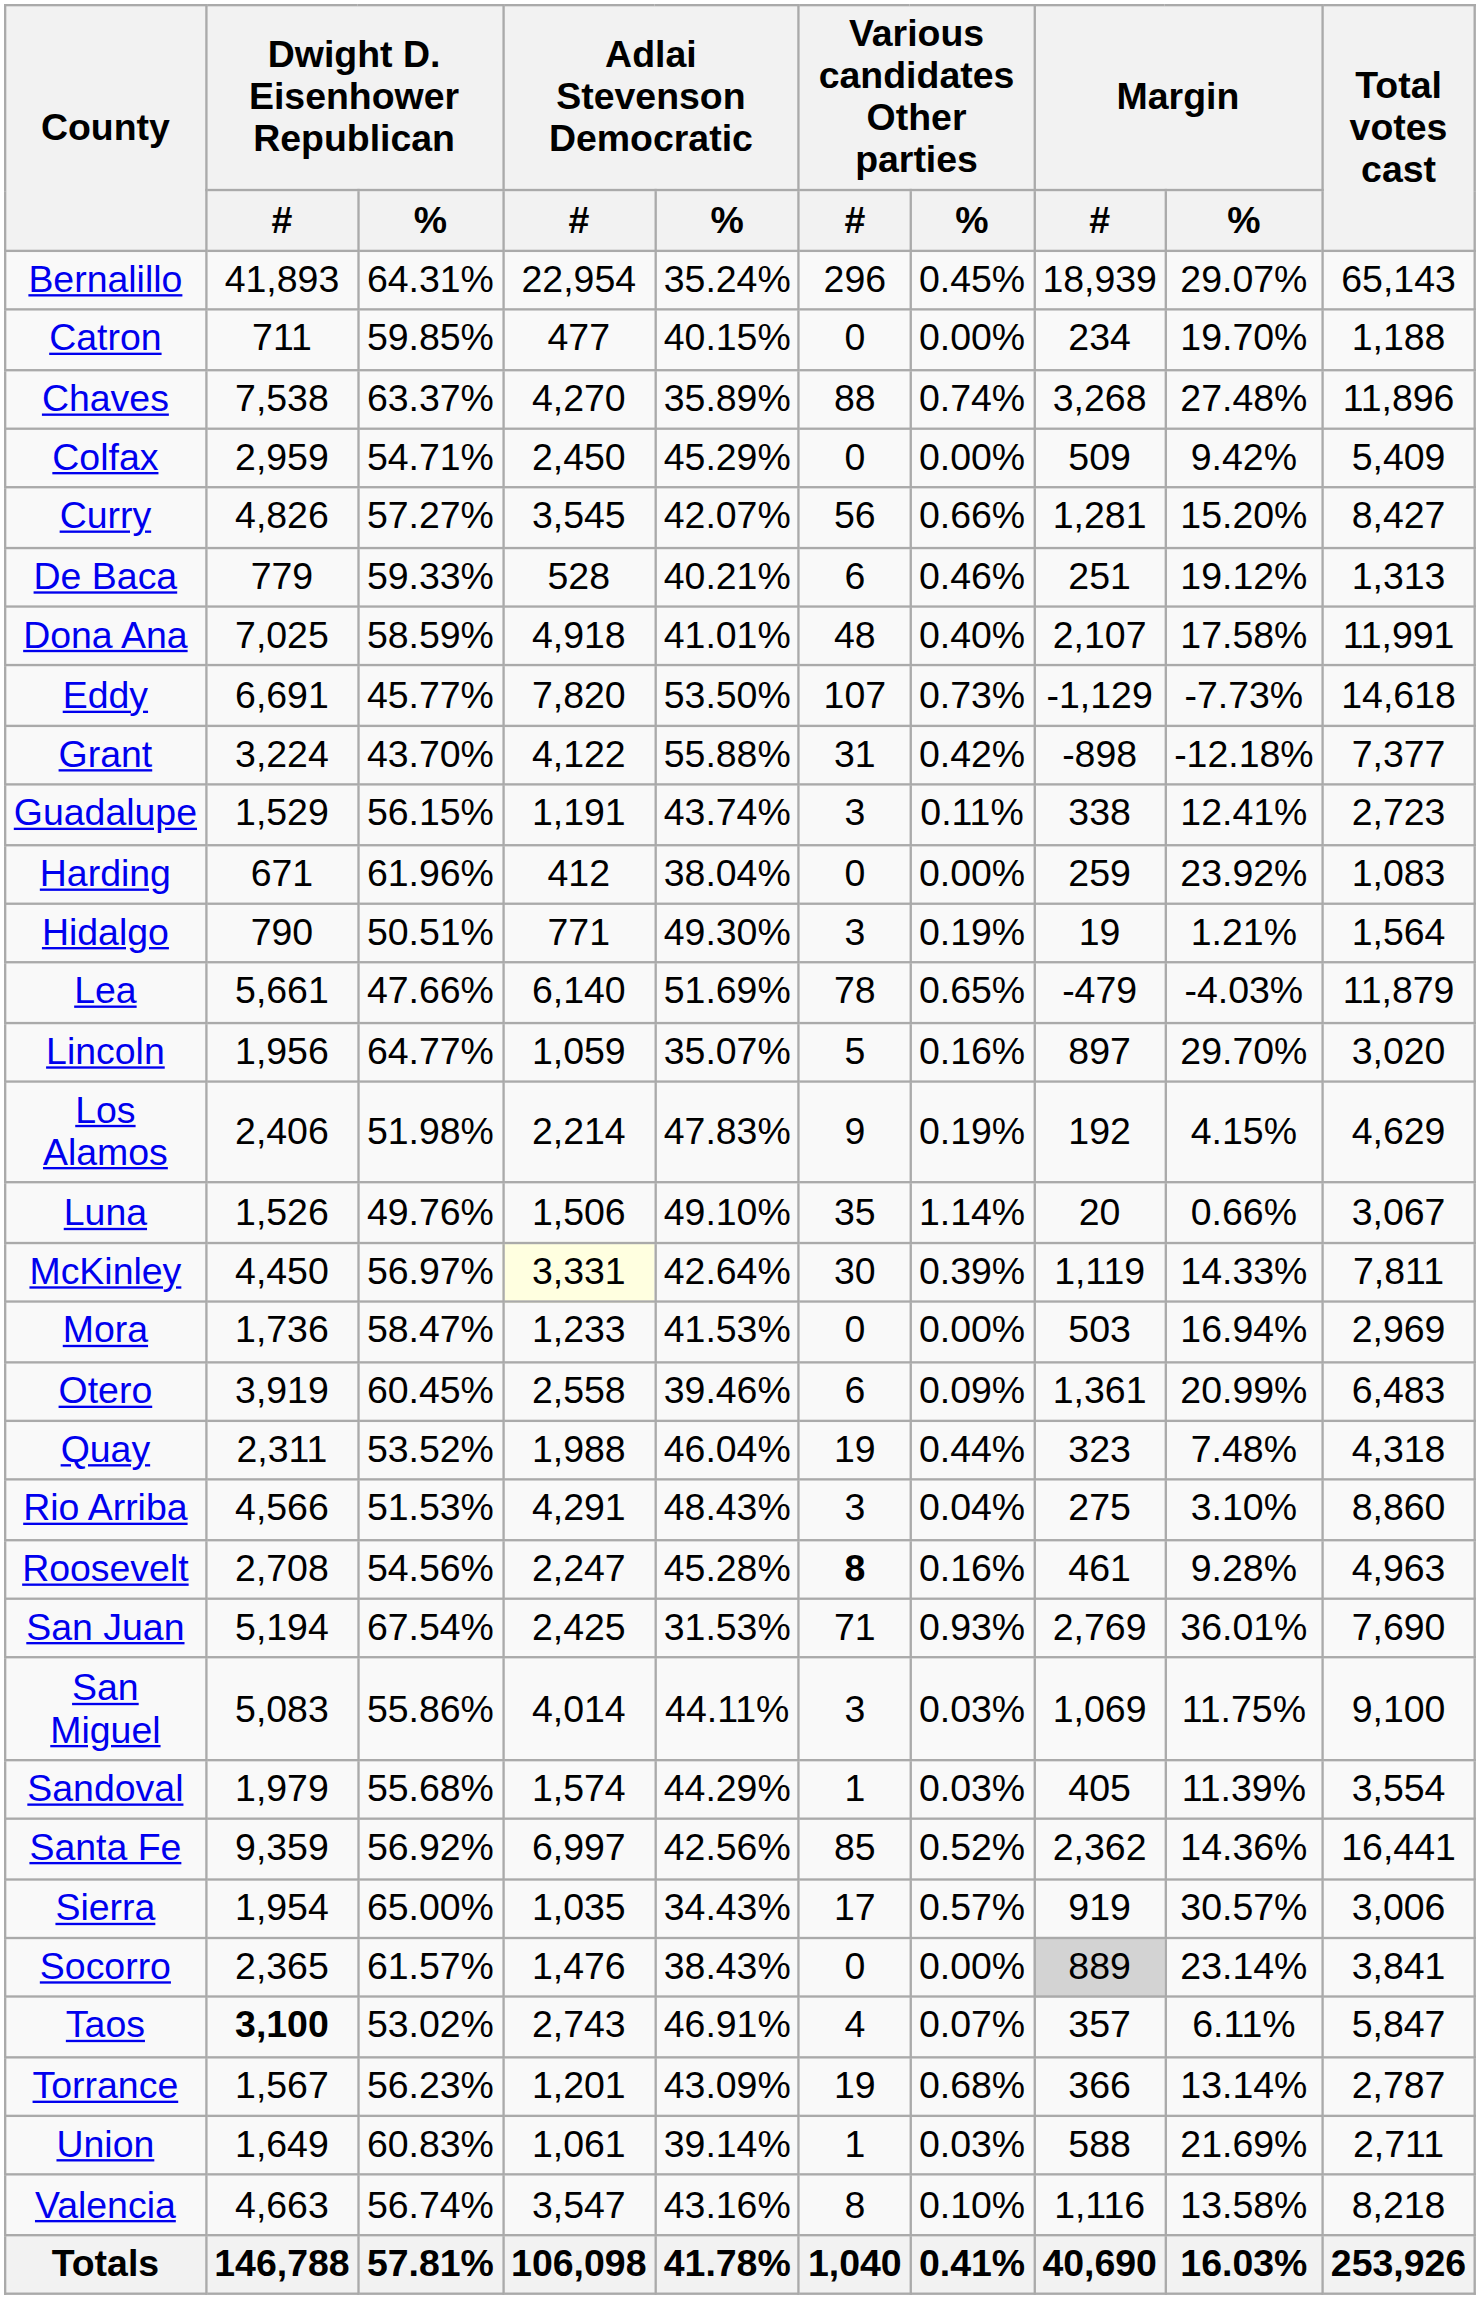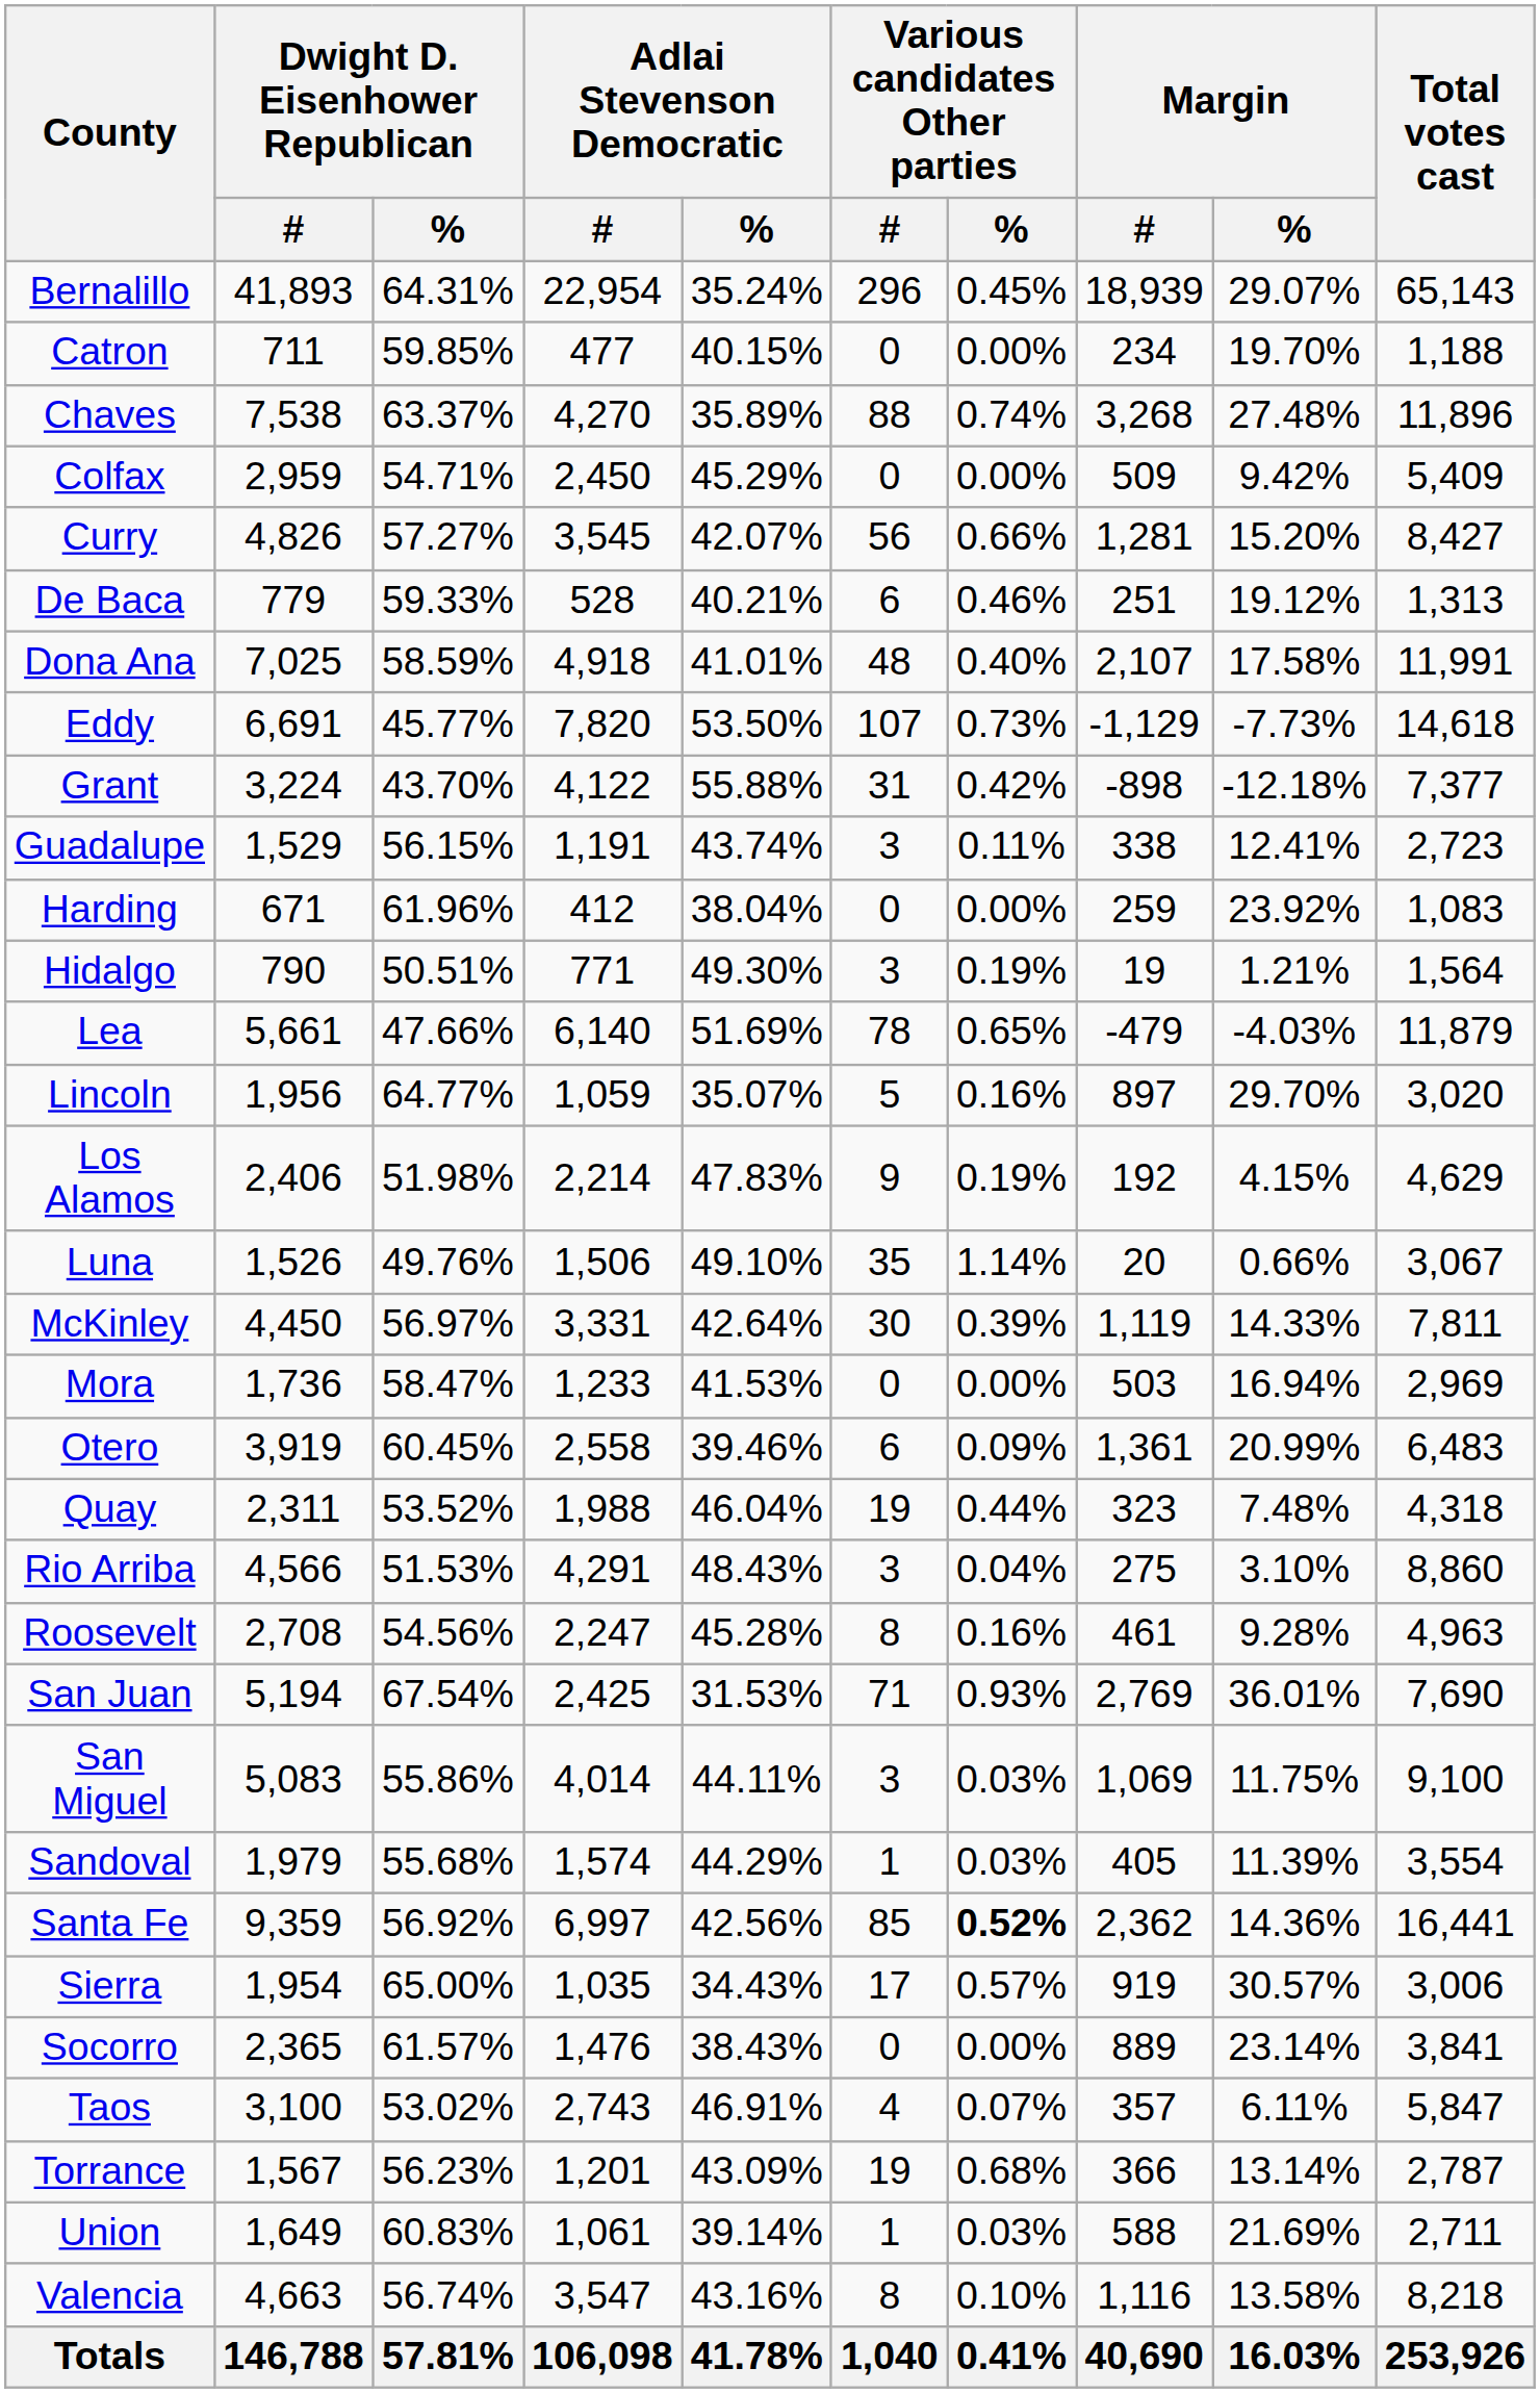McKinley | Adlai Stevenson Democratic / #: lightyellow background -> no background
Roosevelt | Various candidates Other parties / #: bold -> normal
Santa Fe | Various candidates Other parties / %: normal -> bold
Socorro | Margin / #: lightgrey background -> no background
Taos | Dwight D. Eisenhower Republican / #: bold -> normal
